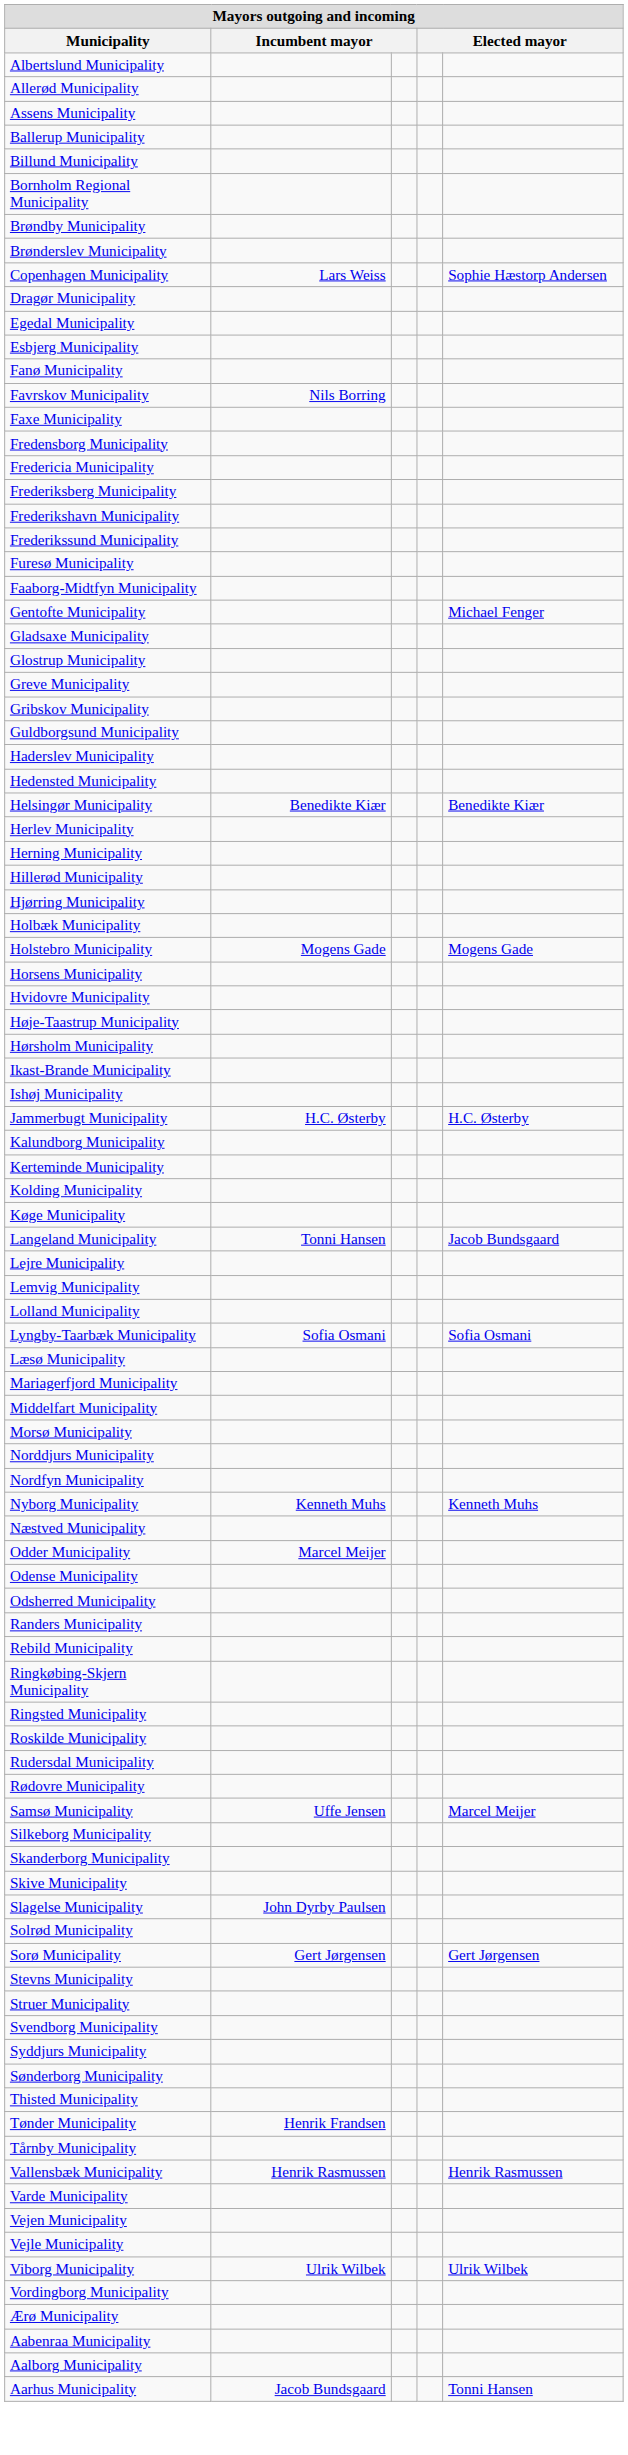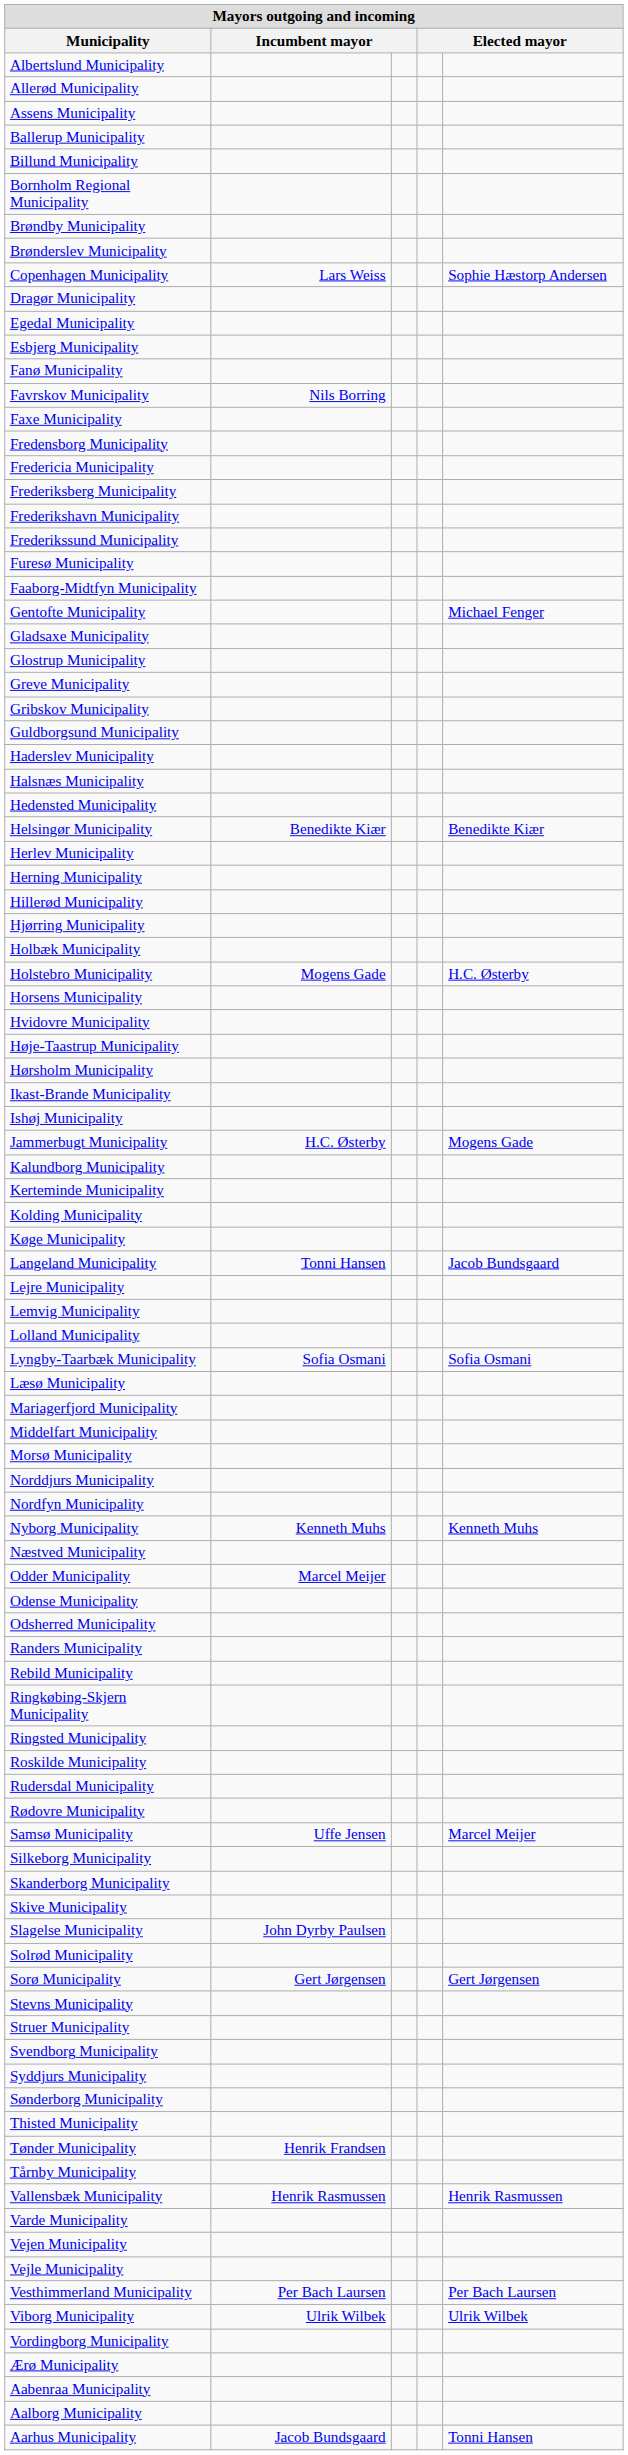+ row: Halsnæs Municipality
Holstebro Municipality | column 5: Mogens Gade -> H.C. Østerby
Jammerbugt Municipality | column 5: H.C. Østerby -> Mogens Gade
+ row: Vesthimmerland Municipality | Per Bach Laursen | Per Bach Laursen
